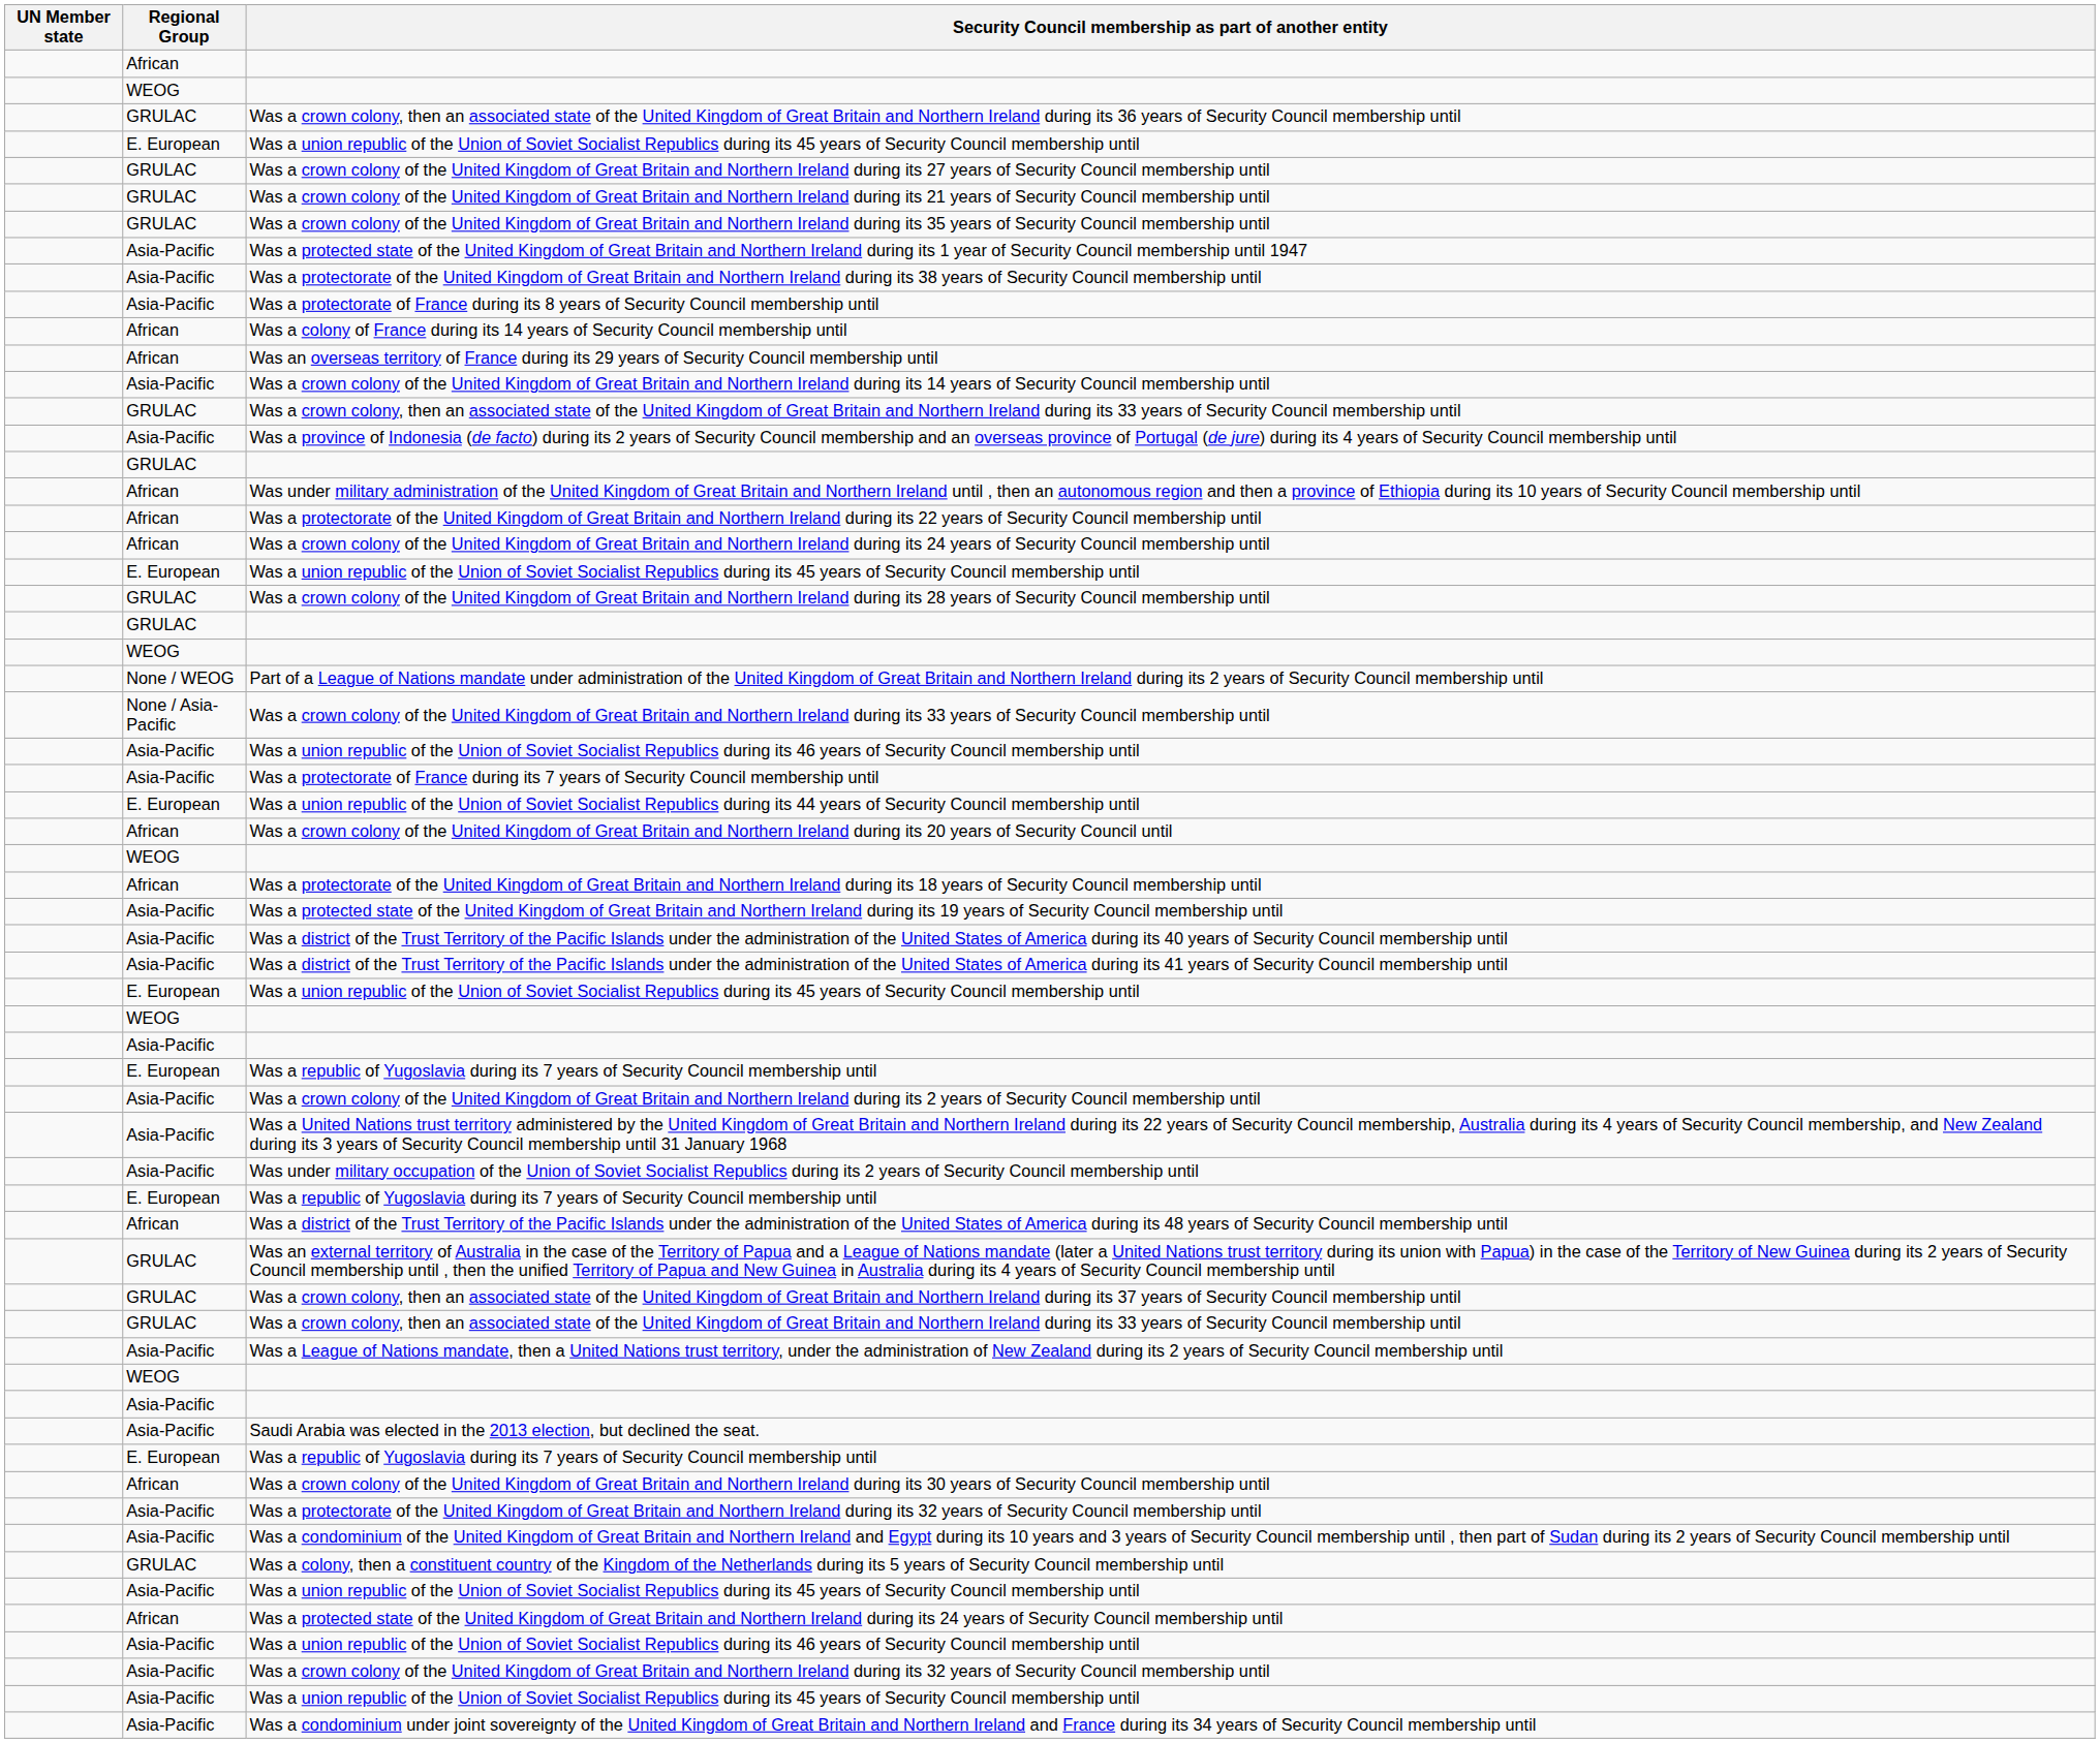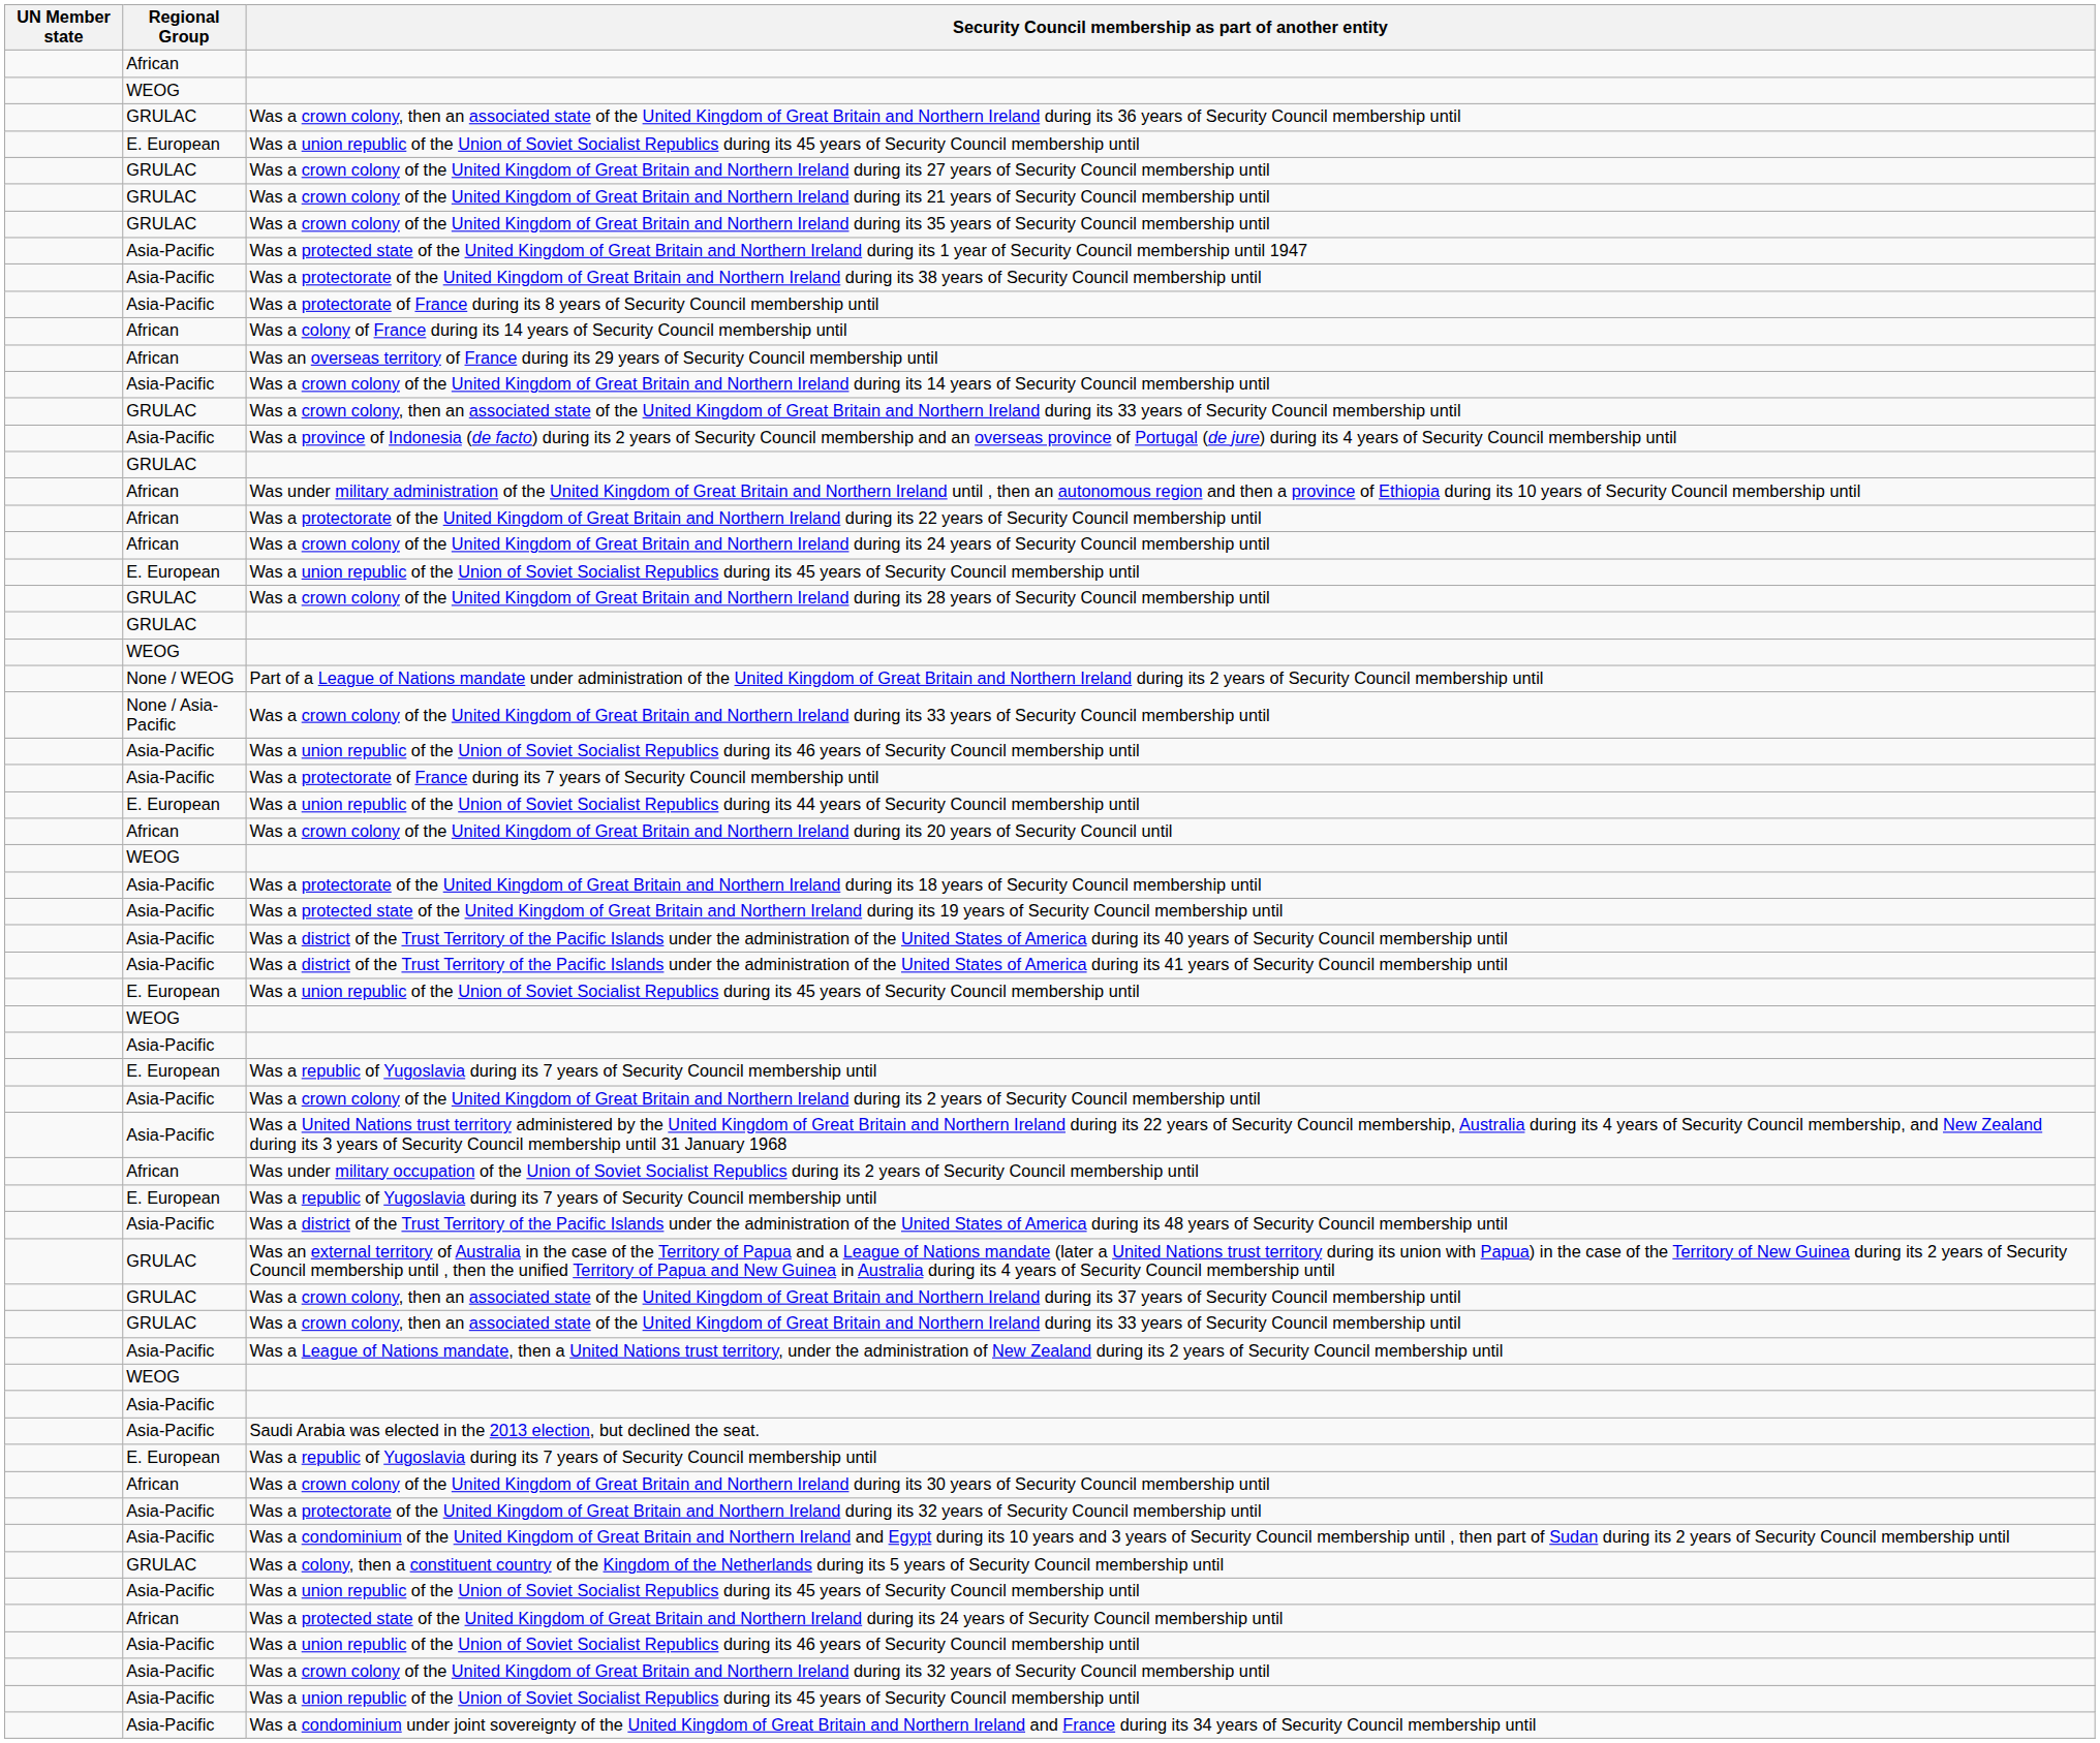row 32 | Regional Group: African -> Asia-Pacific
row 42 | Regional Group: Asia-Pacific -> African
row 44 | Regional Group: African -> Asia-Pacific
